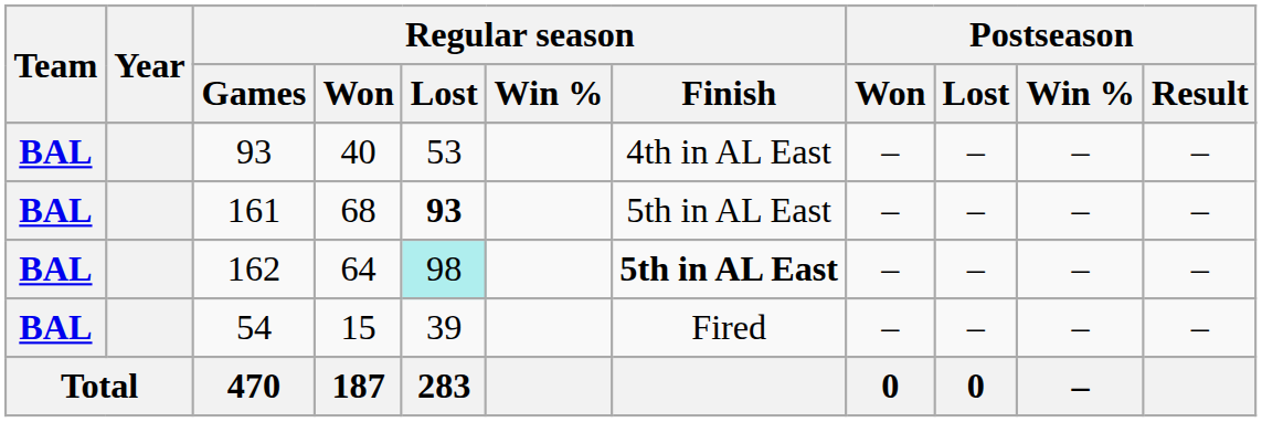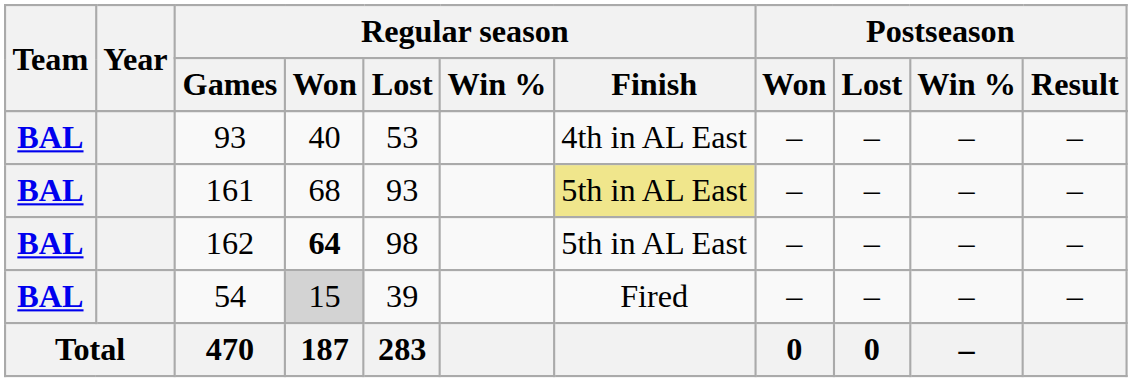161 | Regular season / Lost: bold -> normal
161 | Regular season / Finish: no background -> khaki background
162 | Regular season / Won: normal -> bold
162 | Regular season / Lost: paleturquoise background -> no background
162 | Regular season / Finish: bold -> normal
54 | Regular season / Won: no background -> lightgrey background
